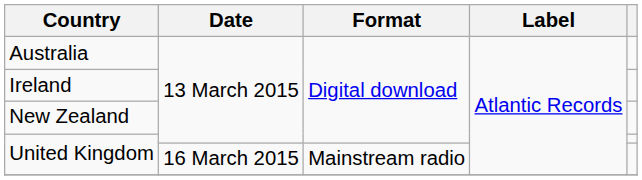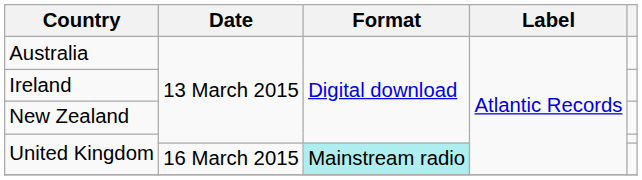United Kingdom / 16 March 2015 | Format: no background -> paleturquoise background
